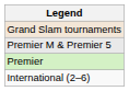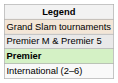row 4 | column 1: normal -> bold
